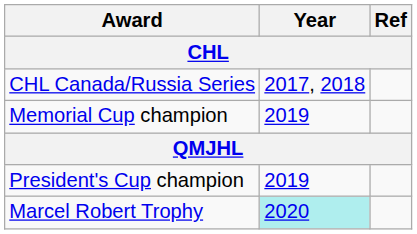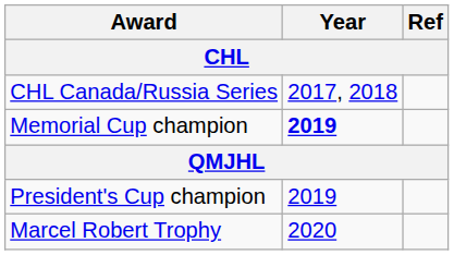Memorial Cup champion | Year: normal -> bold
Marcel Robert Trophy | Year: paleturquoise background -> no background
